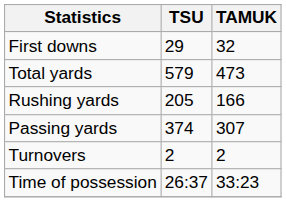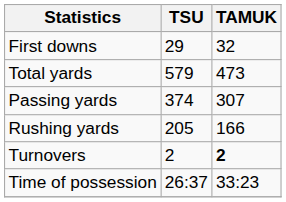rows swapped: Rushing yards <-> Passing yards
Turnovers | TAMUK: normal -> bold
